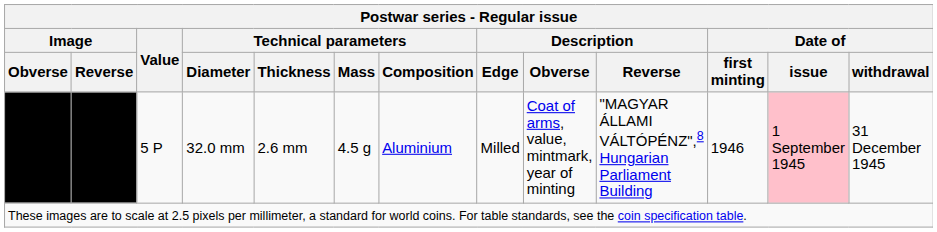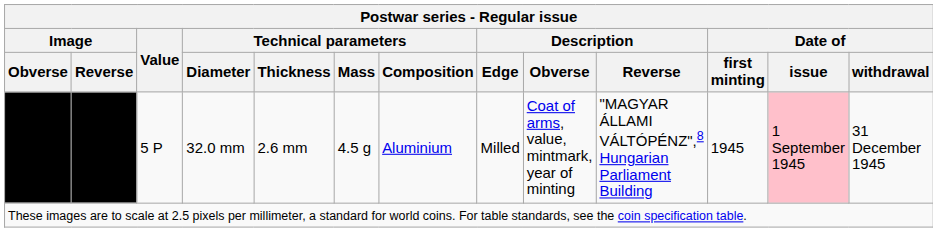row 4 | Date of / first minting: 1946 -> 1945
